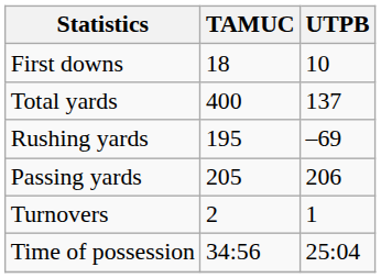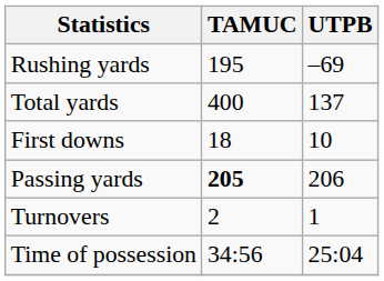rows swapped: First downs <-> Rushing yards
Passing yards | TAMUC: normal -> bold
